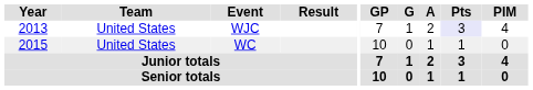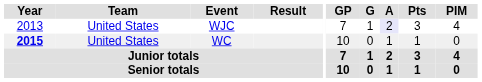WJC | A: no background -> lavender background
WJC | Pts: lavender background -> no background
WC | Year: normal -> bold
